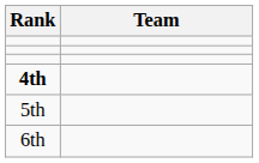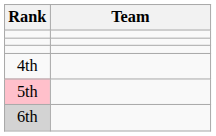row 5 | Rank: bold -> normal
row 6 | Rank: no background -> pink background
row 7 | Rank: no background -> lightgrey background
